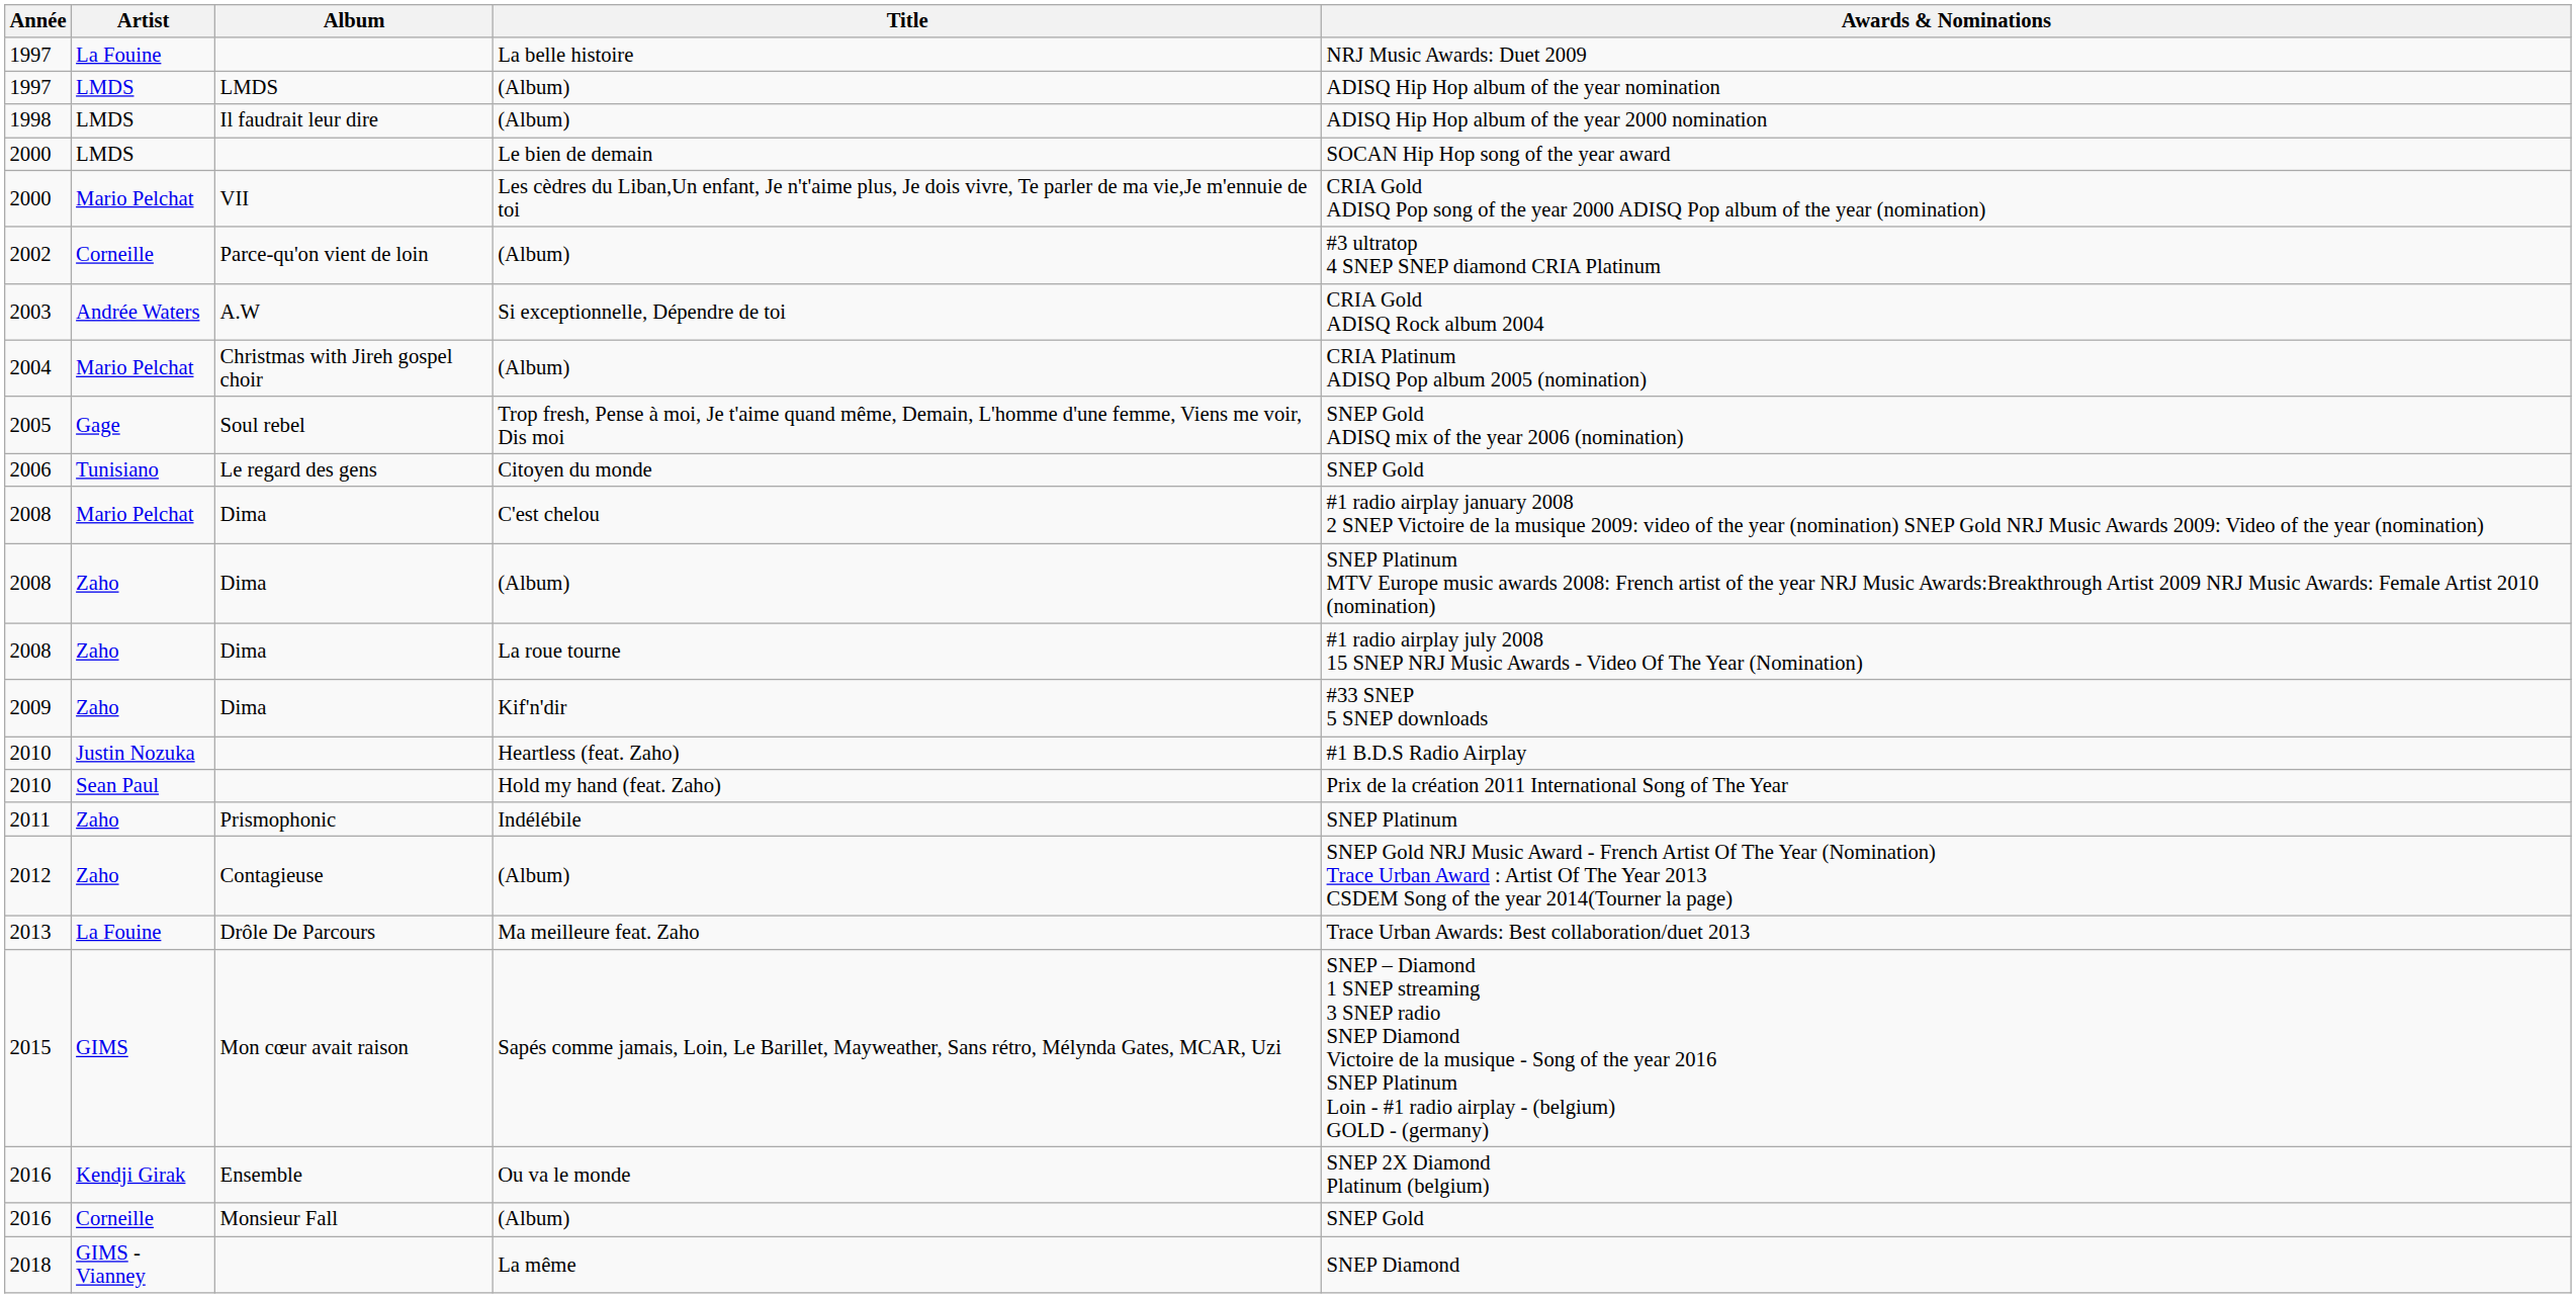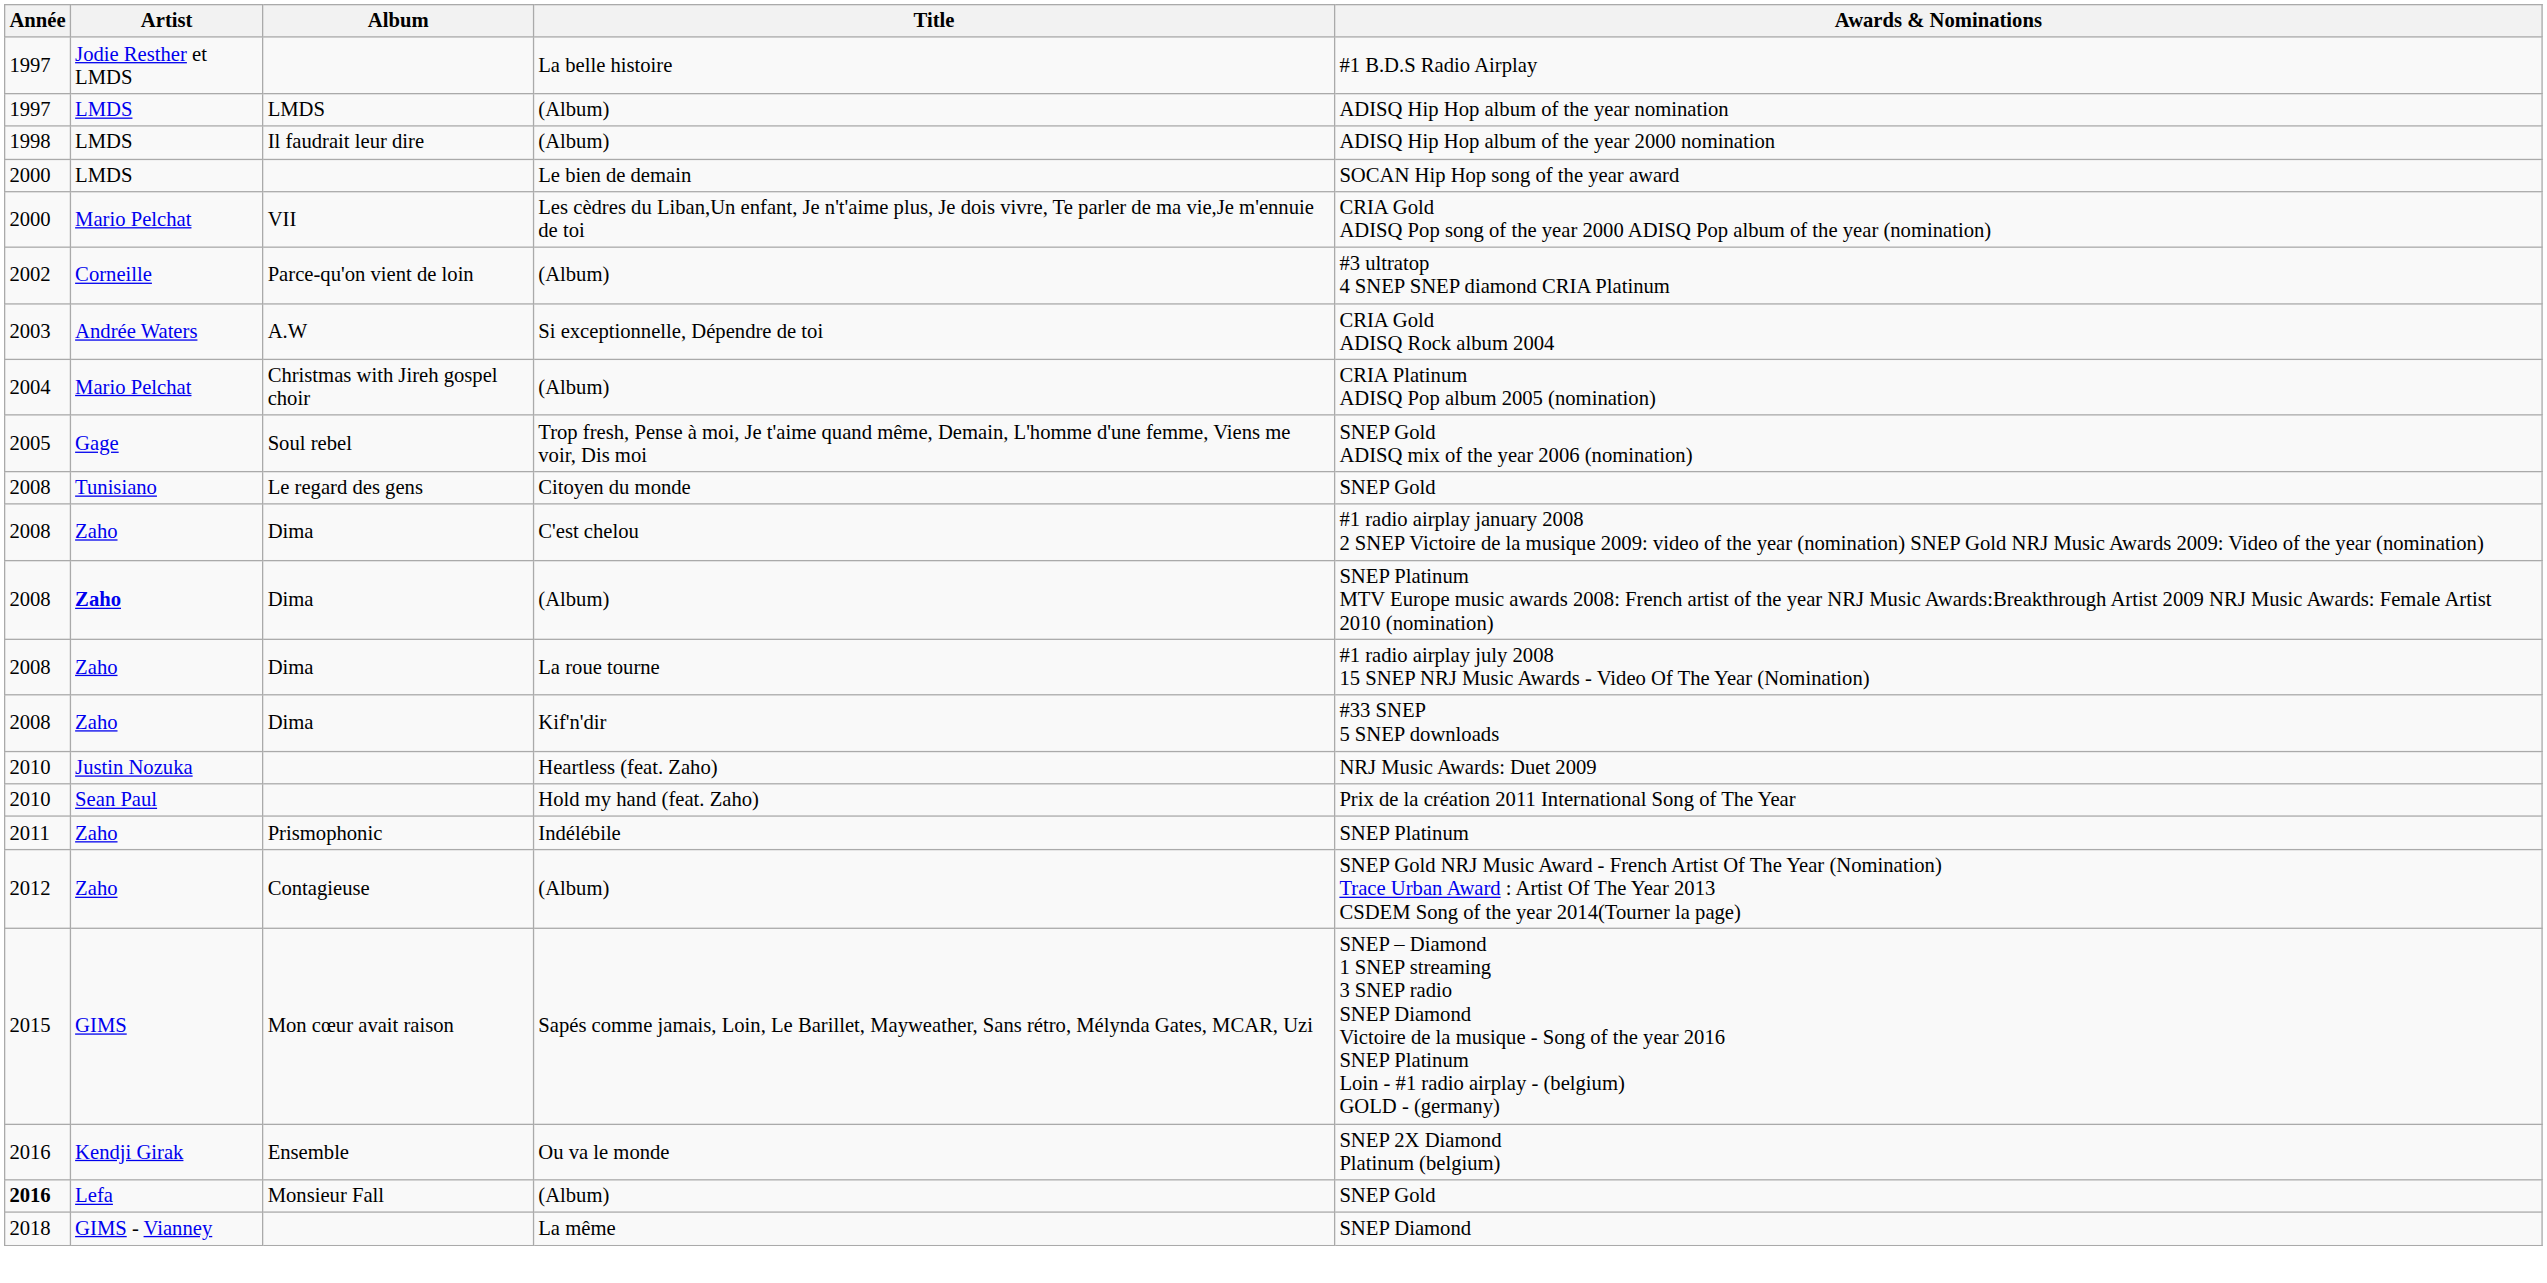La belle histoire | Artist: La Fouine -> Jodie Resther et LMDS
La belle histoire | Awards & Nominations: NRJ Music Awards: Duet 2009 -> #1 B.D.S Radio Airplay
Citoyen du monde | Année: 2006 -> 2008
C'est chelou | Artist: Mario Pelchat -> Zaho
Dima / (Album) | Artist: normal -> bold
Kif'n'dir | Année: 2009 -> 2008
Heartless (feat. Zaho) | Awards & Nominations: #1 B.D.S Radio Airplay -> NRJ Music Awards: Duet 2009
- row: 2013 | La Fouine | Drôle De Parcours | Ma meilleure feat. Zaho | Trace Urban Awards: Best collaboration/duet 2013
Monsieur Fall / (Album) | Année: normal -> bold
Monsieur Fall / (Album) | Artist: Corneille -> Lefa
